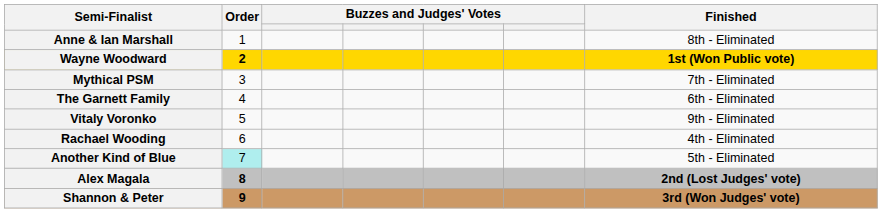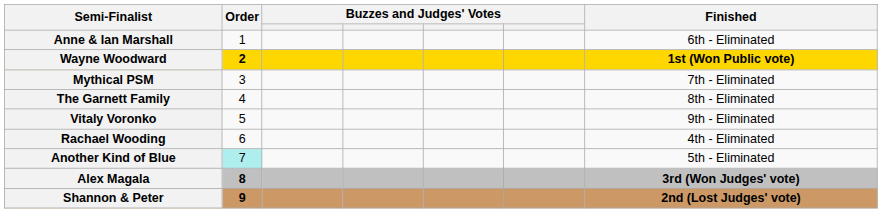Anne & Ian Marshall | Finished: 8th - Eliminated -> 6th - Eliminated
The Garnett Family | Finished: 6th - Eliminated -> 8th - Eliminated
Alex Magala | Finished: 2nd (Lost Judges' vote) -> 3rd (Won Judges' vote)
Shannon & Peter | Finished: 3rd (Won Judges' vote) -> 2nd (Lost Judges' vote)
